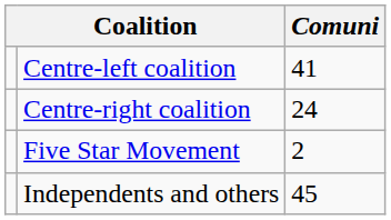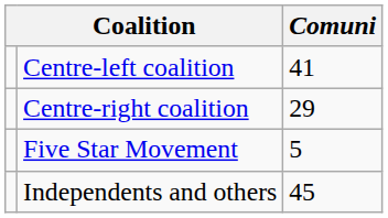Centre-right coalition | Comuni: 24 -> 29
Five Star Movement | Comuni: 2 -> 5
